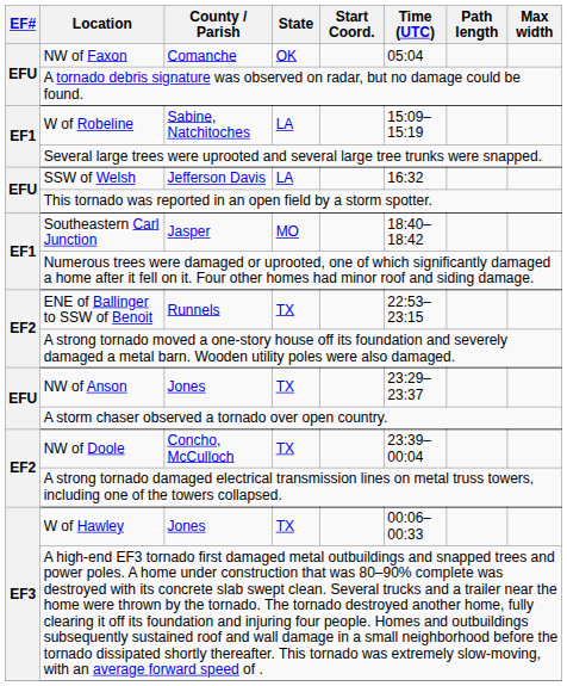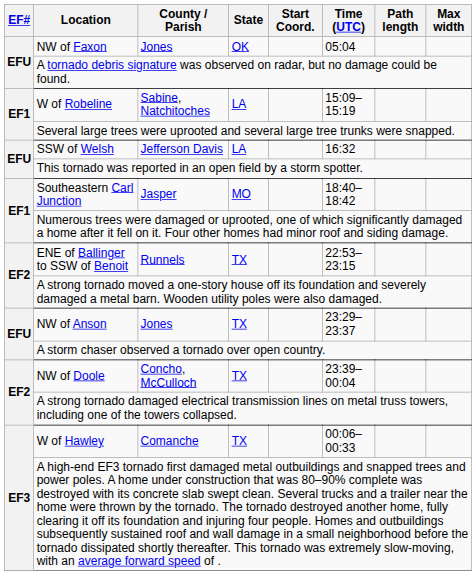NW of Faxon | County / Parish: Comanche -> Jones
W of Hawley | County / Parish: Jones -> Comanche
